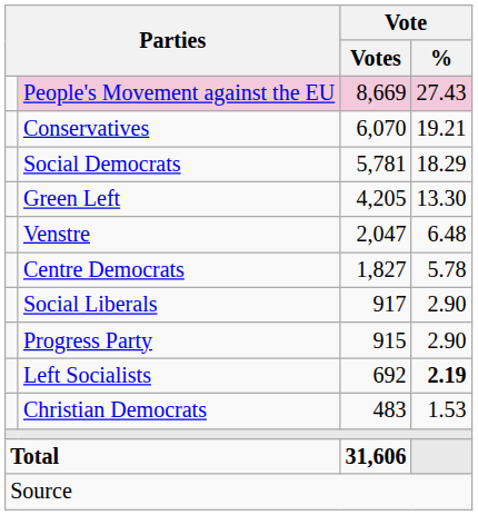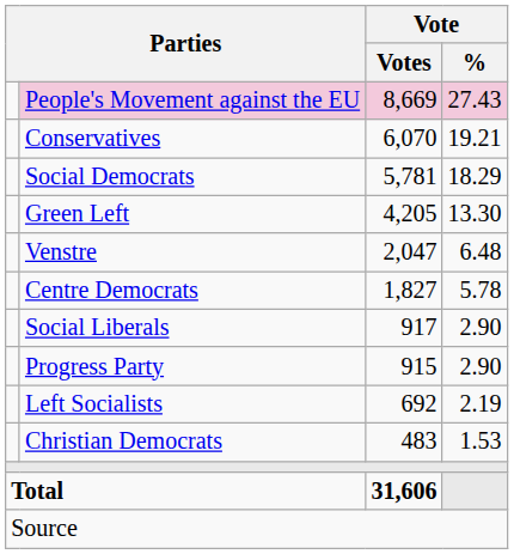Left Socialists | Vote / %: bold -> normal
